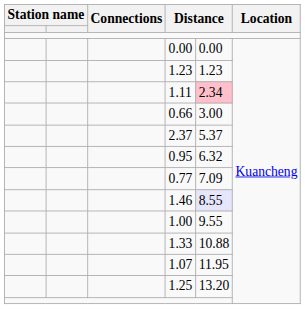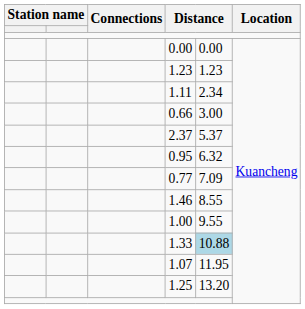1.11 | column 5: pink background -> no background
1.46 | column 5: lavender background -> no background
1.33 | column 5: no background -> lightblue background
